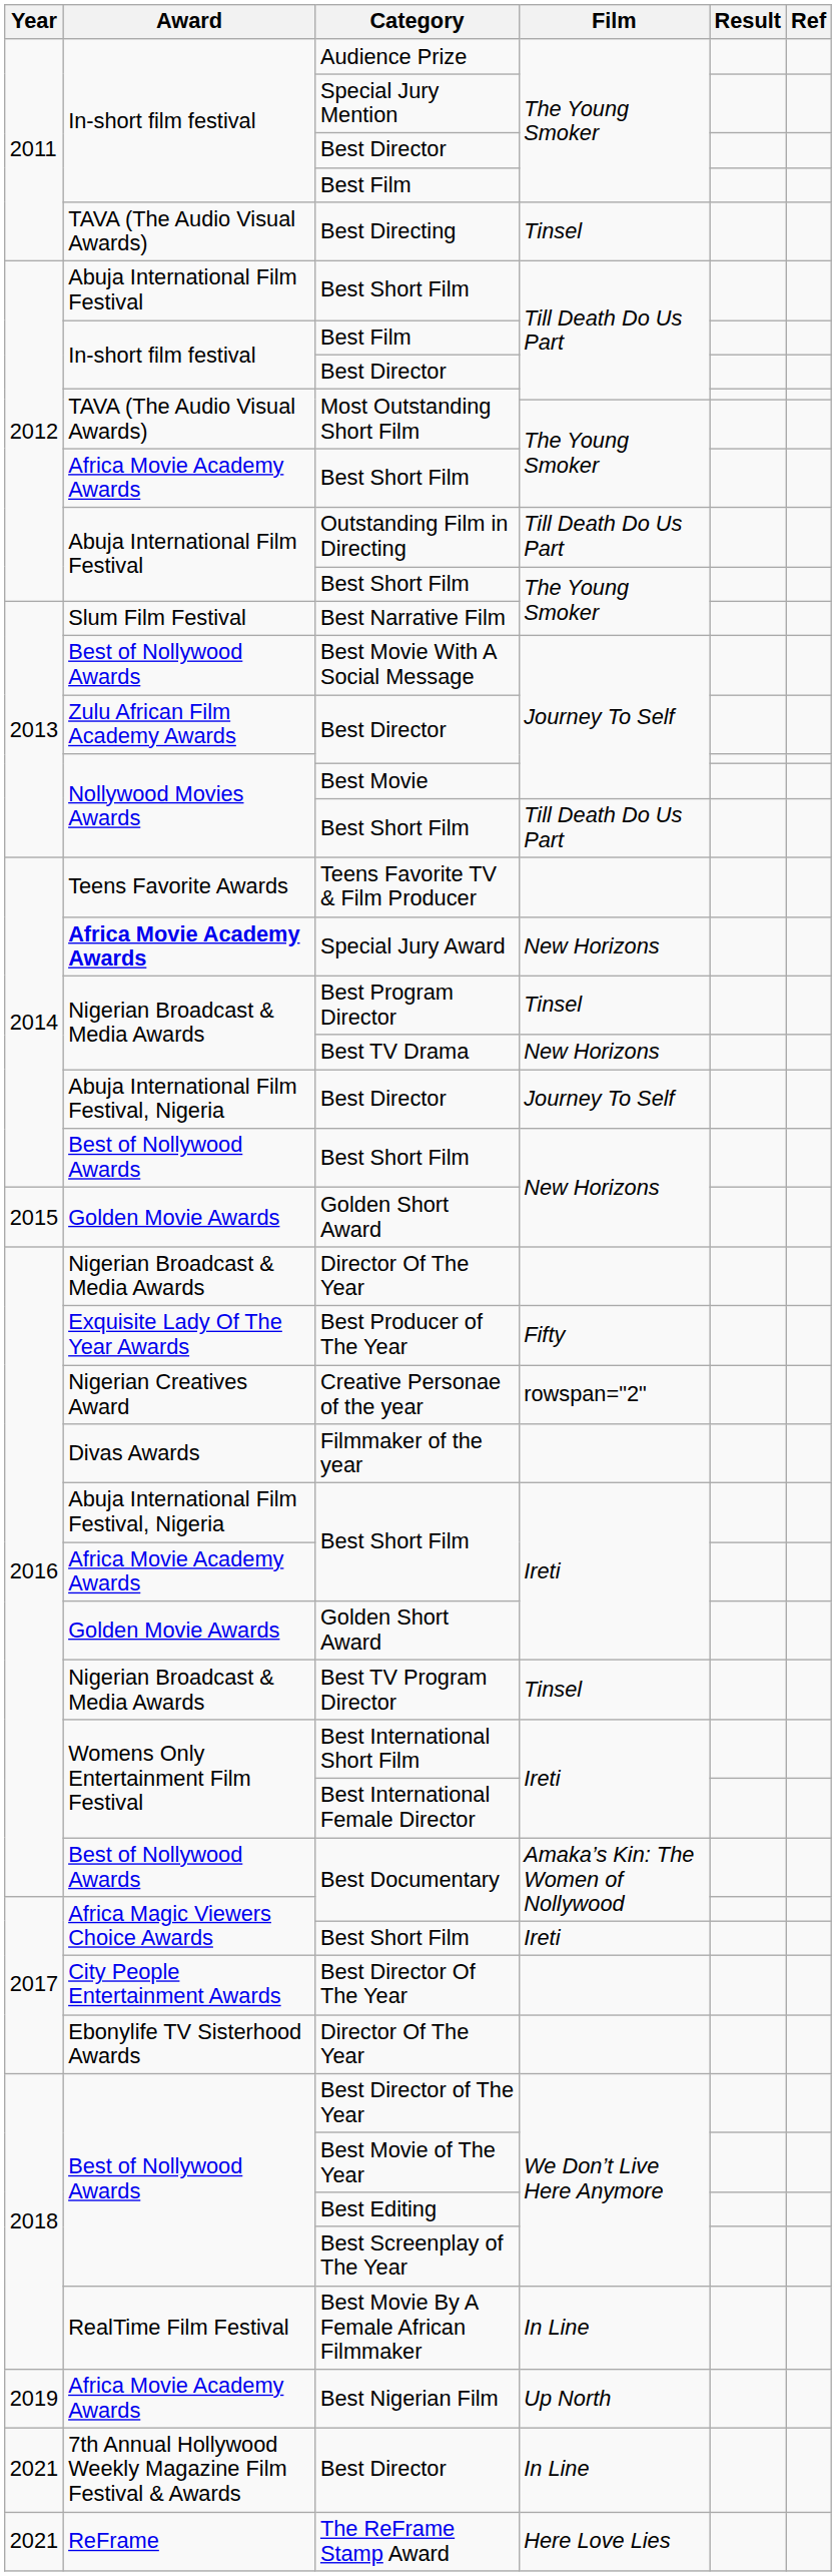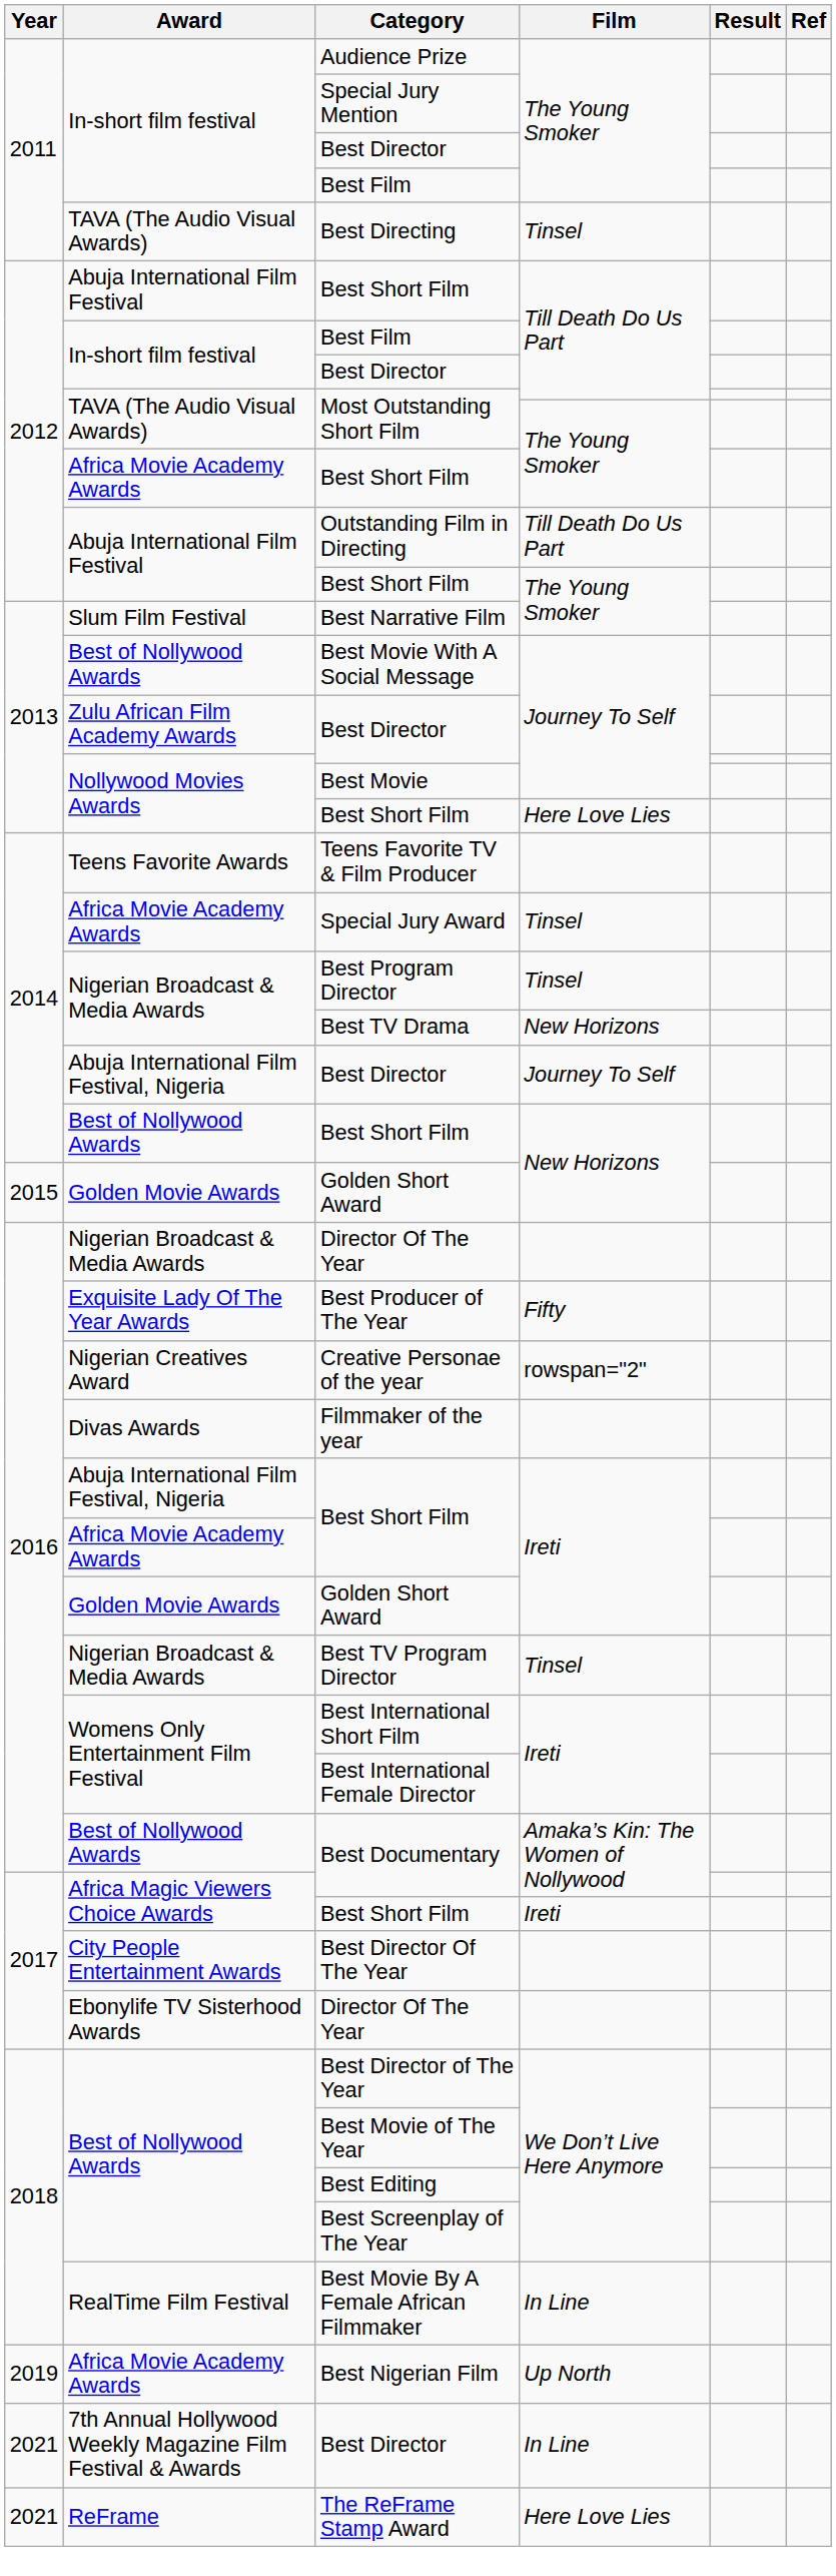2013 / Best Short Film | Film: Till Death Do Us Part -> Here Love Lies
Special Jury Award | Award: bold -> normal
Special Jury Award | Film: New Horizons -> Tinsel
